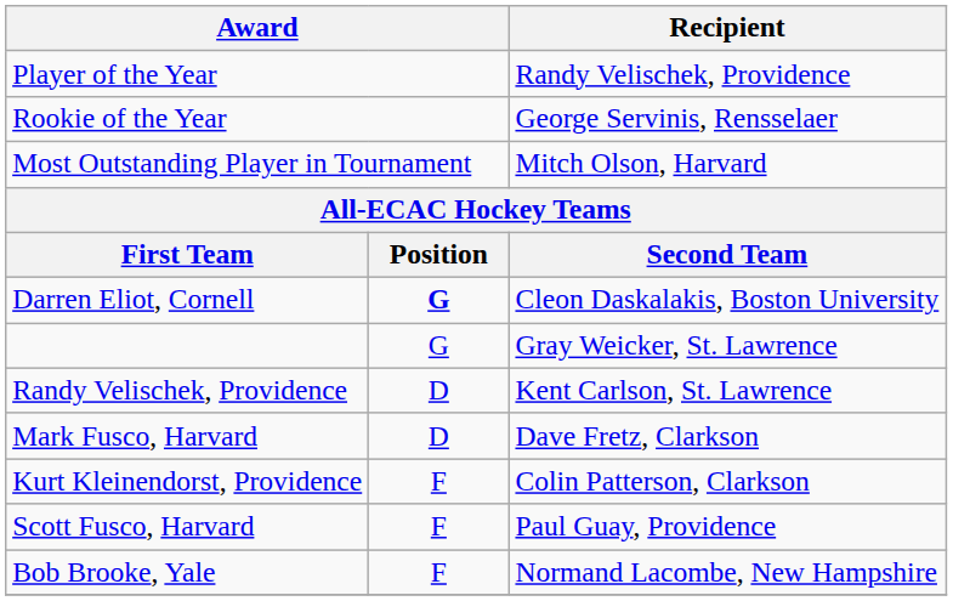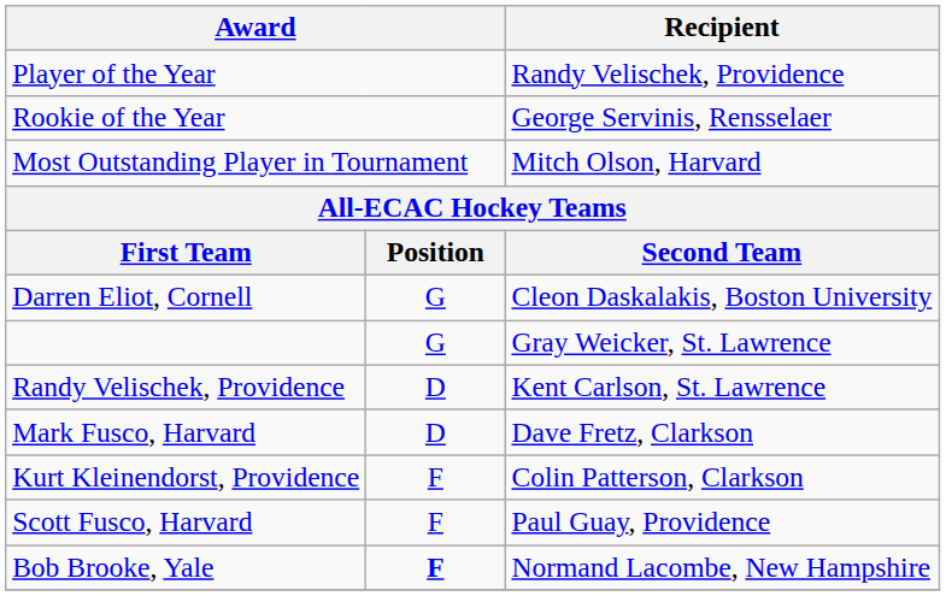Darren Eliot, Cornell | column 2: bold -> normal
Bob Brooke, Yale | column 2: normal -> bold
